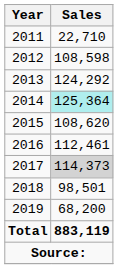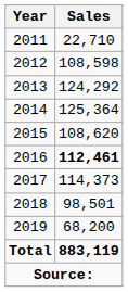2014 | Sales: paleturquoise background -> no background
2016 | Sales: normal -> bold
2017 | Sales: lightgrey background -> no background
